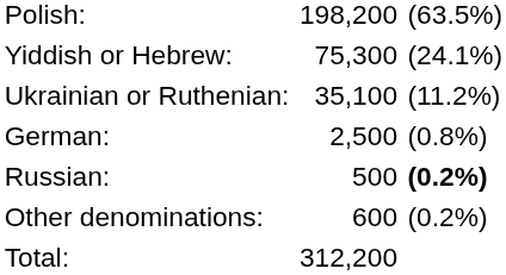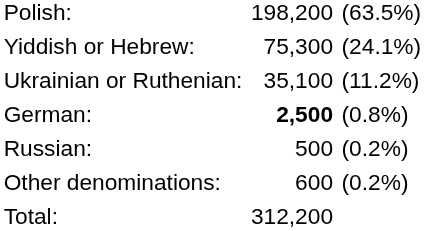German: | column 2: normal -> bold
Russian: | column 3: bold -> normal
